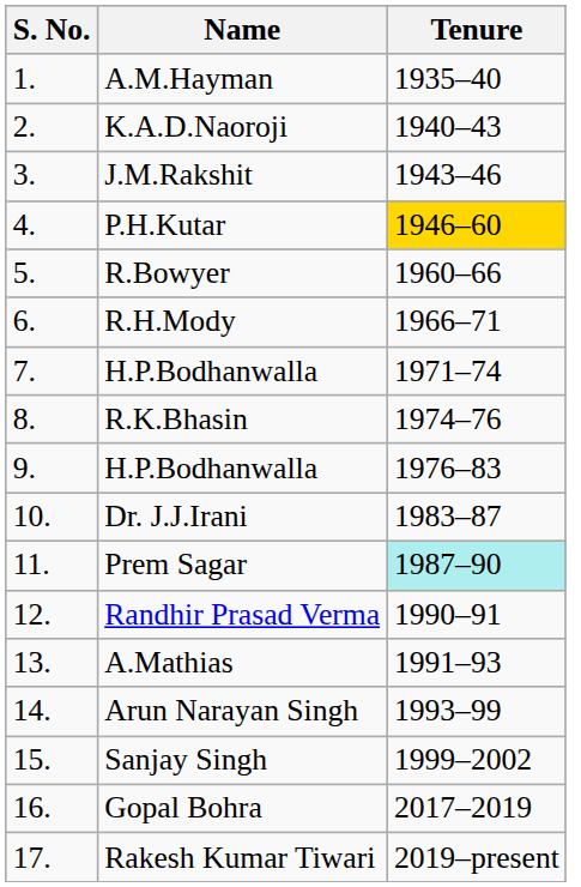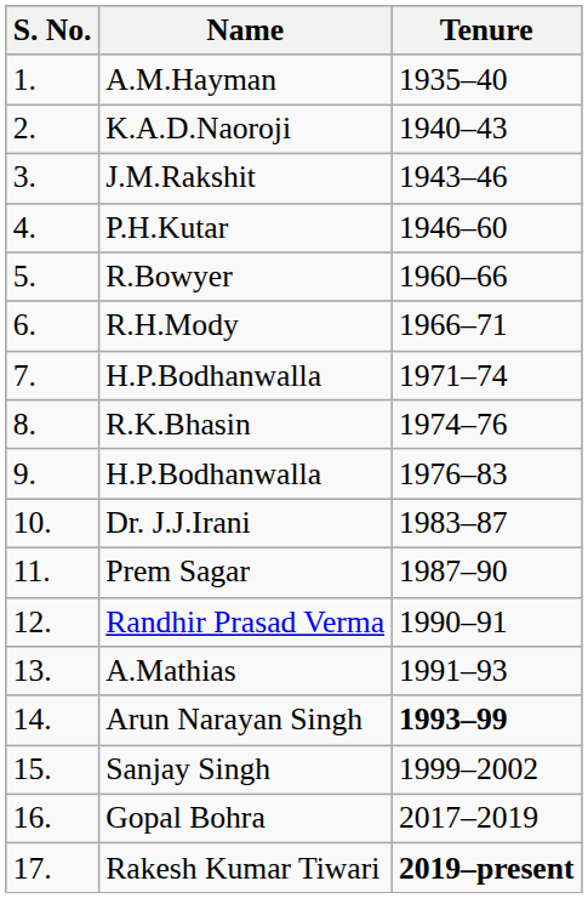P.H.Kutar | Tenure: gold background -> no background
Prem Sagar | Tenure: paleturquoise background -> no background
Arun Narayan Singh | Tenure: normal -> bold
Rakesh Kumar Tiwari | Tenure: normal -> bold
